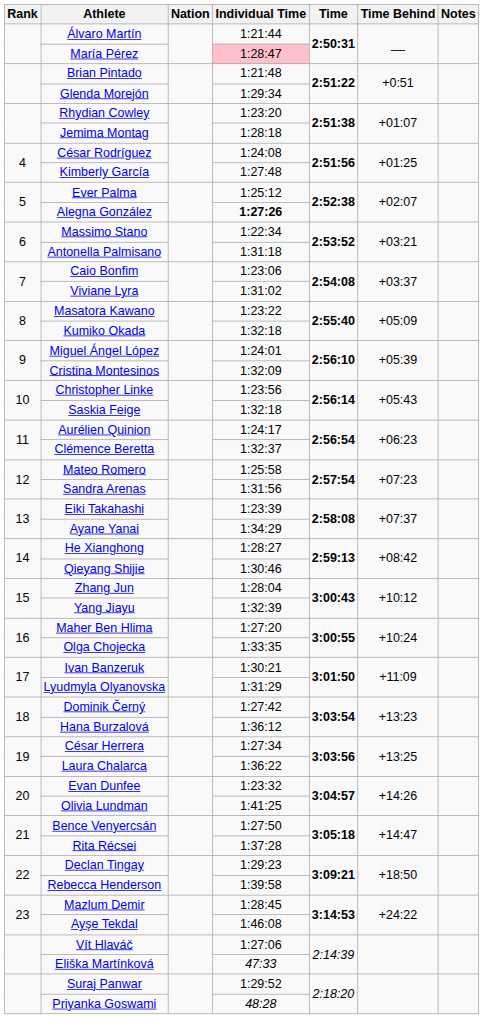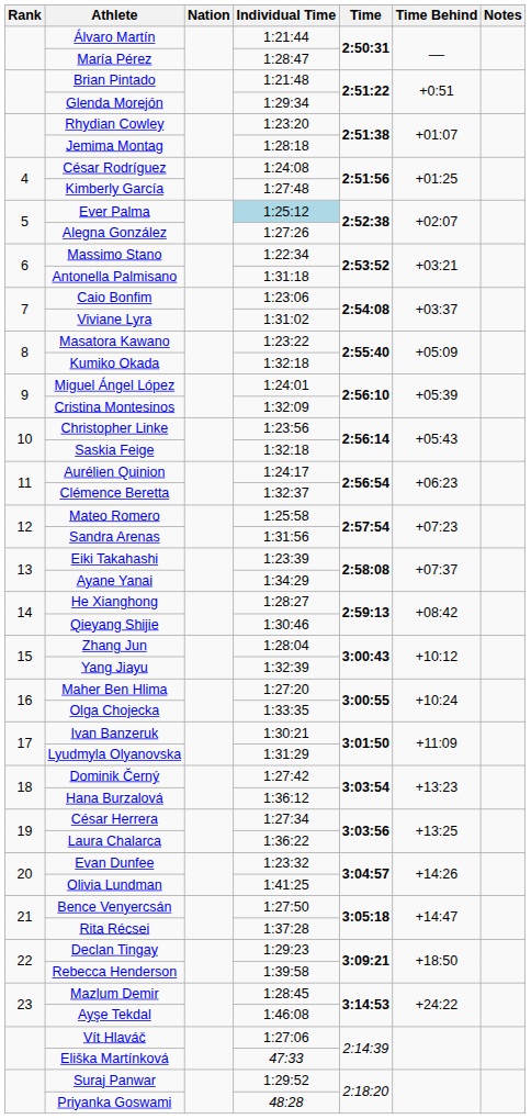María Pérez | Individual Time: pink background -> no background
Ever Palma | Individual Time: no background -> lightblue background
Alegna González | Individual Time: bold -> normal
